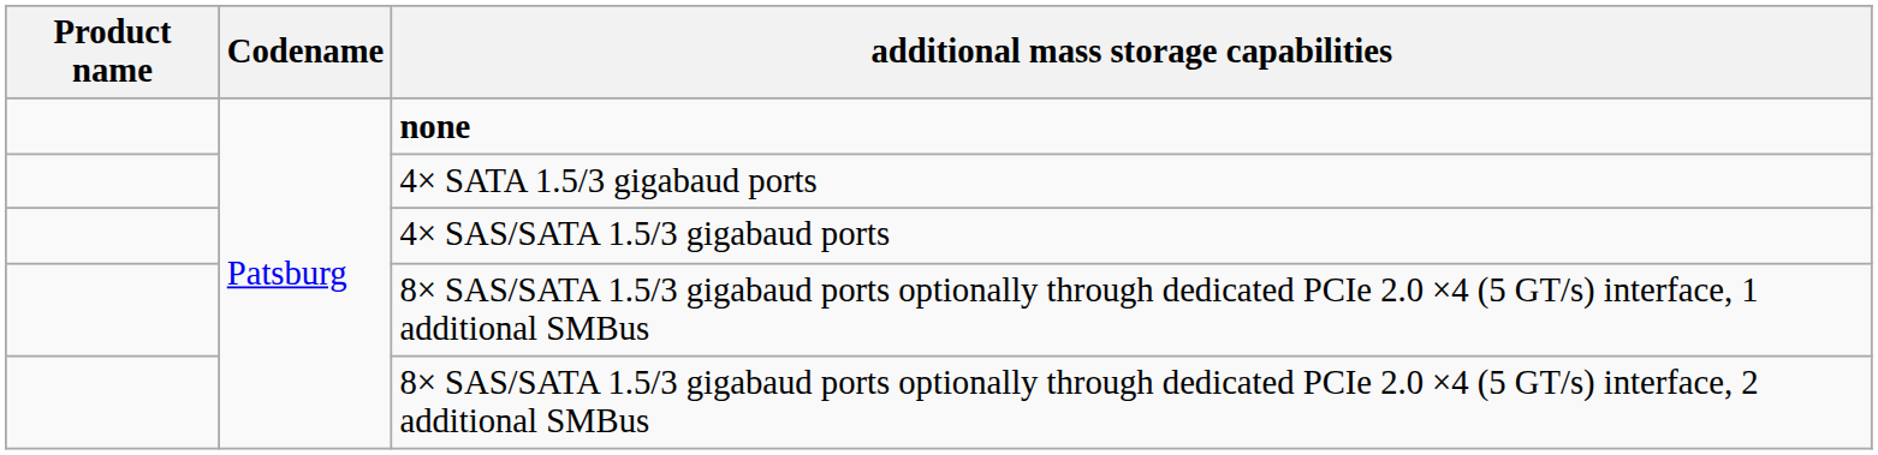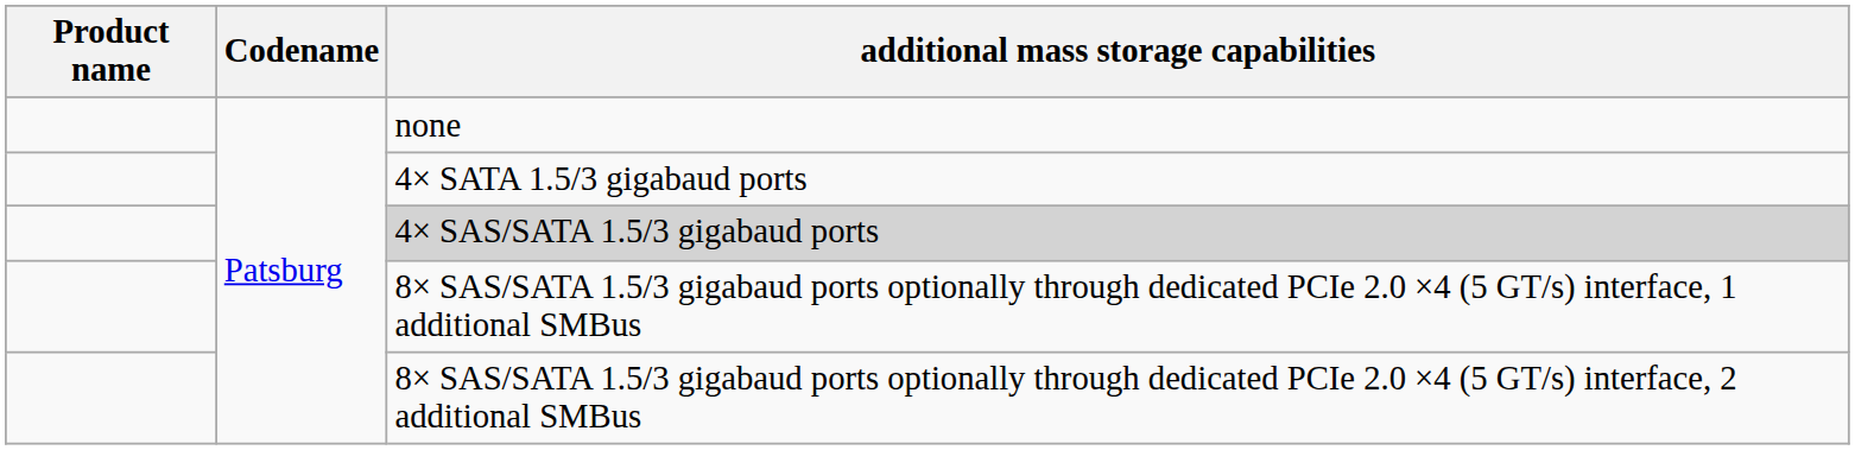none | additional mass storage capabilities: bold -> normal
4× SAS/SATA 1.5/3 gigabaud ports | additional mass storage capabilities: no background -> lightgrey background
